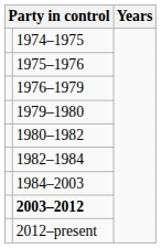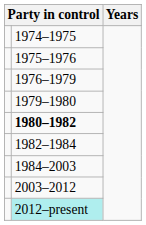1980–1982 | column 2: normal -> bold
2003–2012 | column 2: bold -> normal
2012–present | column 2: no background -> paleturquoise background
